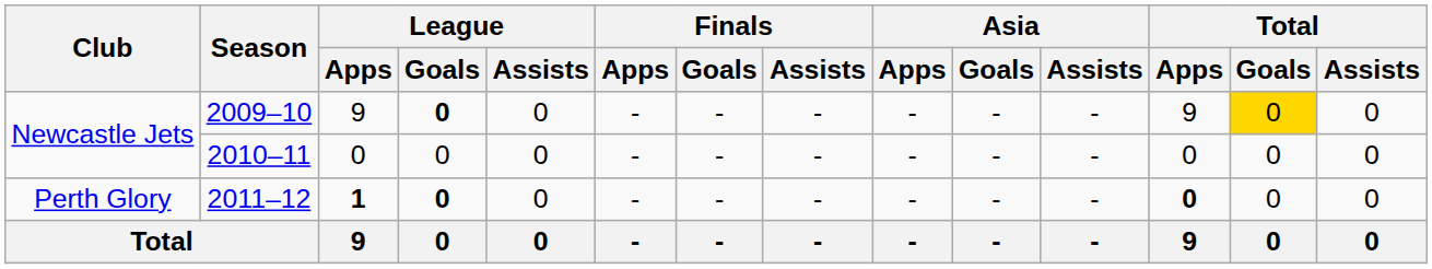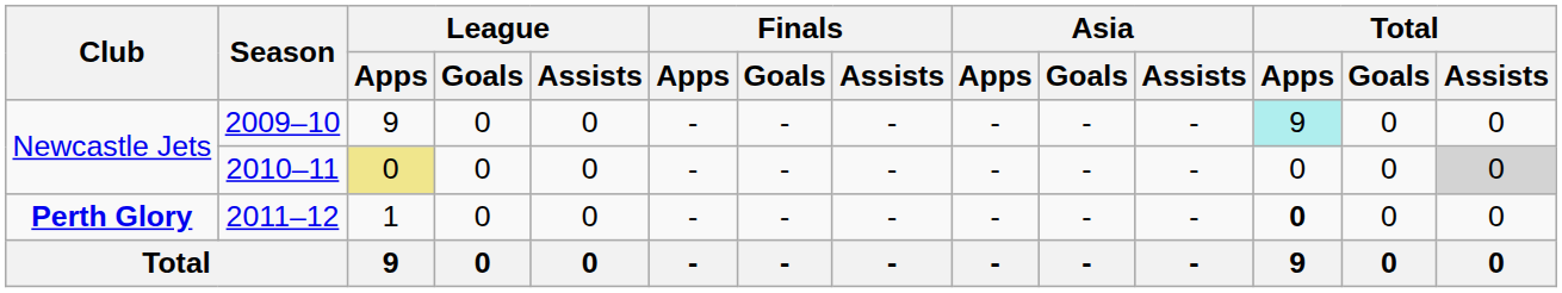2009–10 | League / Goals: bold -> normal
2009–10 | Total / Apps: no background -> paleturquoise background
2009–10 | Total / Goals: gold background -> no background
2010–11 | League / Apps: no background -> khaki background
2010–11 | Total / Assists: no background -> lightgrey background
2011–12 | Club: normal -> bold
2011–12 | League / Apps: bold -> normal
2011–12 | League / Goals: bold -> normal
